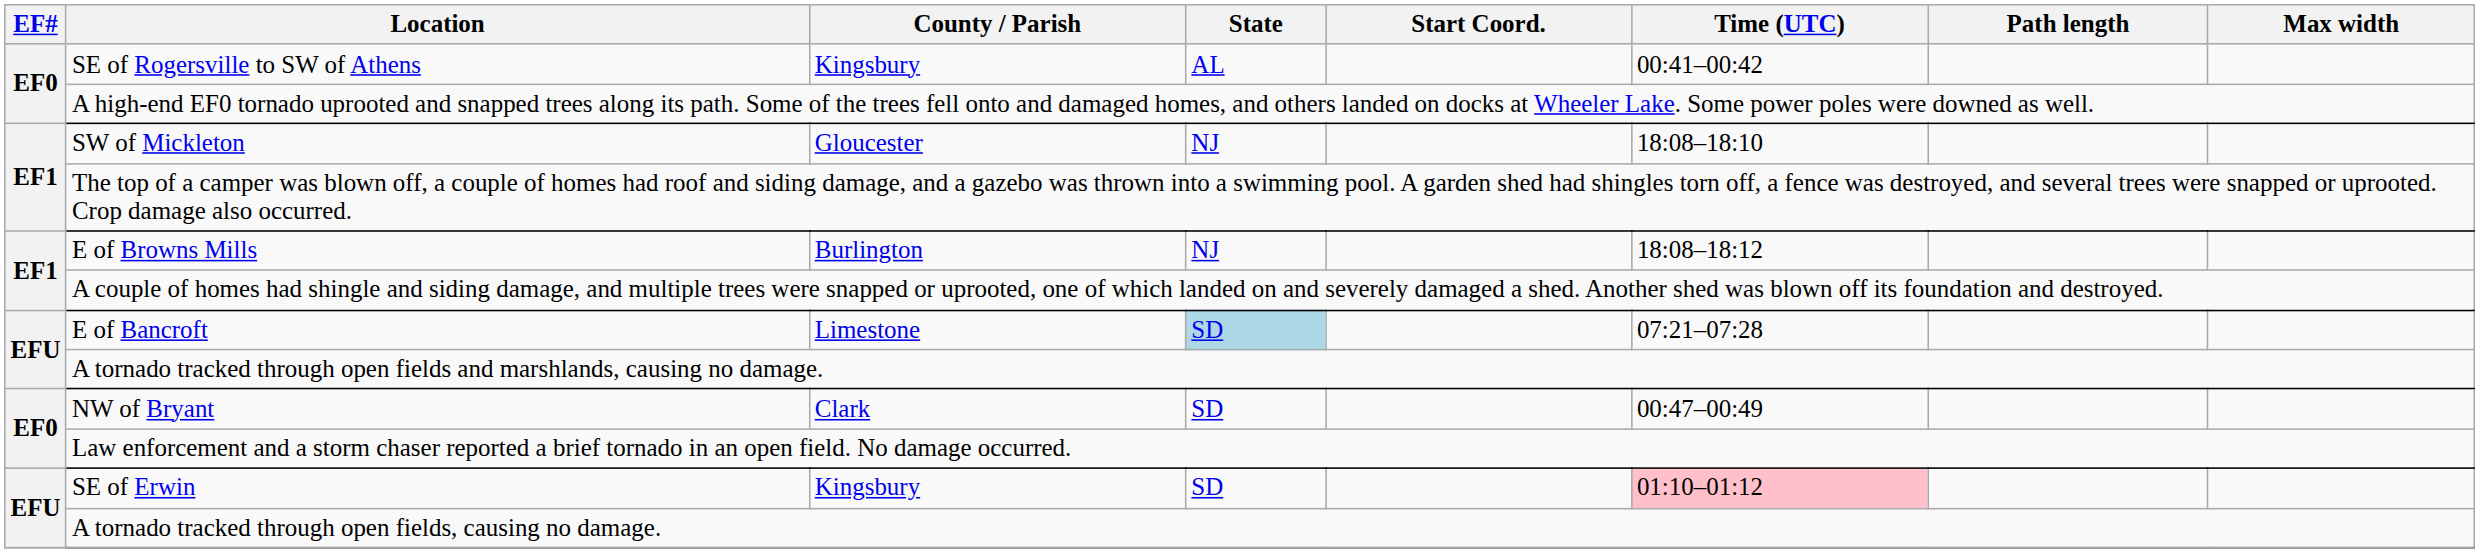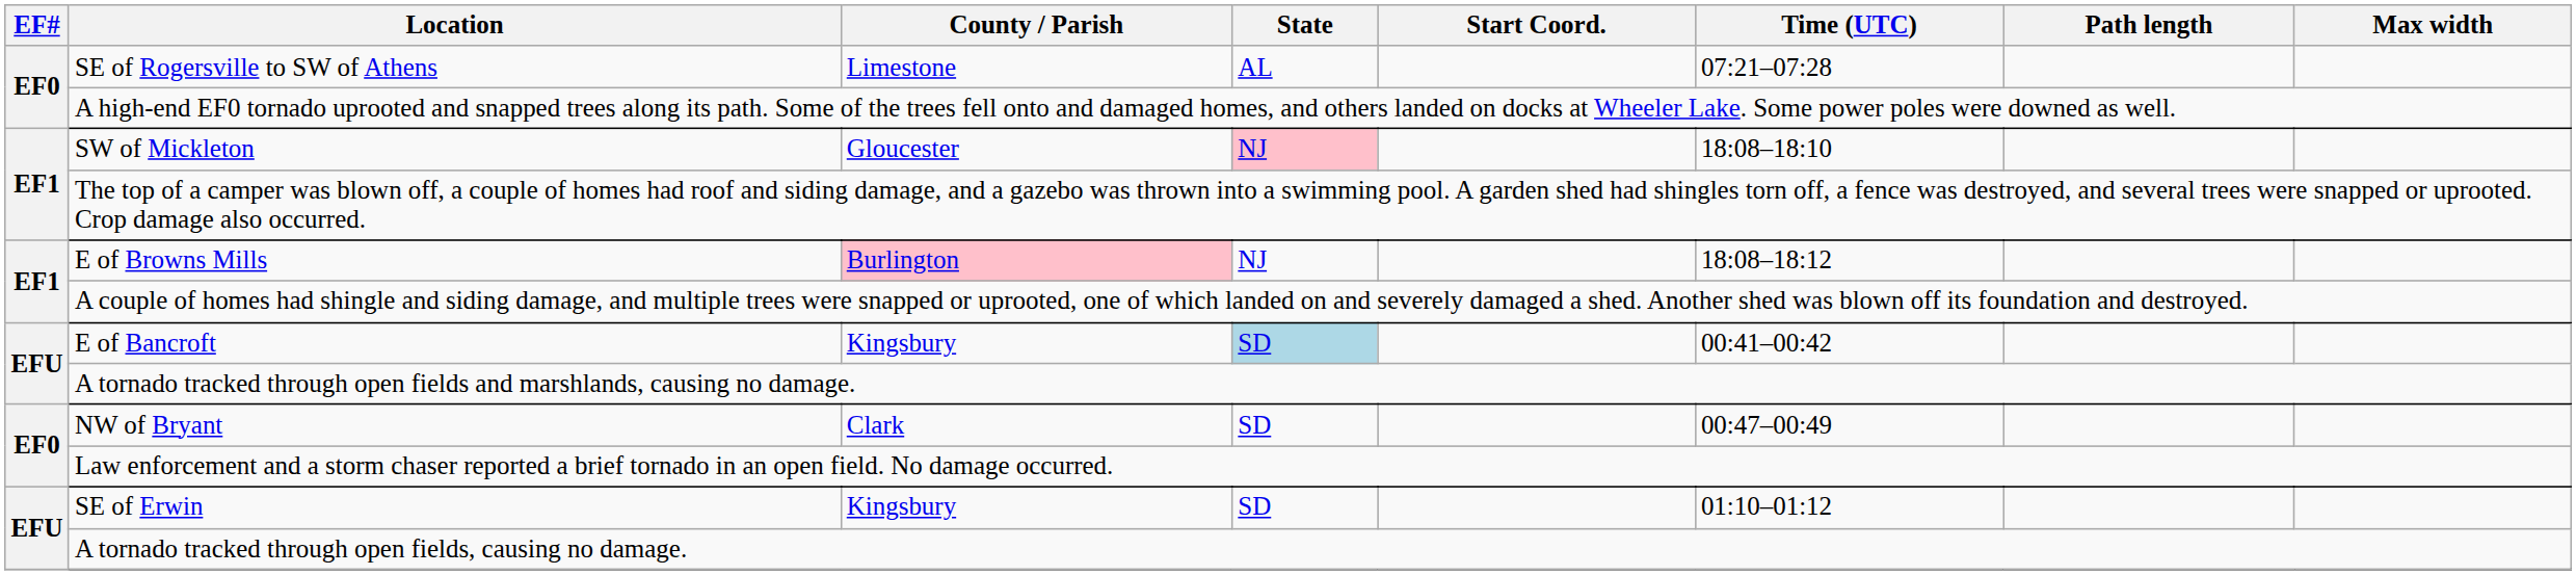SE of Rogersville to SW of Athens | County / Parish: Kingsbury -> Limestone
SE of Rogersville to SW of Athens | Time (UTC): 00:41–00:42 -> 07:21–07:28
SW of Mickleton | State: no background -> pink background
E of Browns Mills | County / Parish: no background -> pink background
E of Bancroft | County / Parish: Limestone -> Kingsbury
E of Bancroft | Time (UTC): 07:21–07:28 -> 00:41–00:42
SE of Erwin | Time (UTC): pink background -> no background
